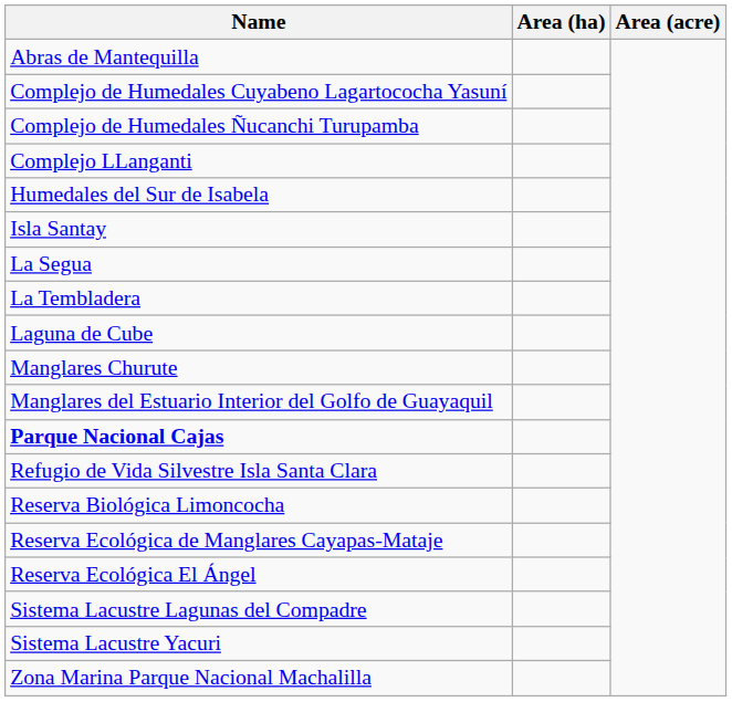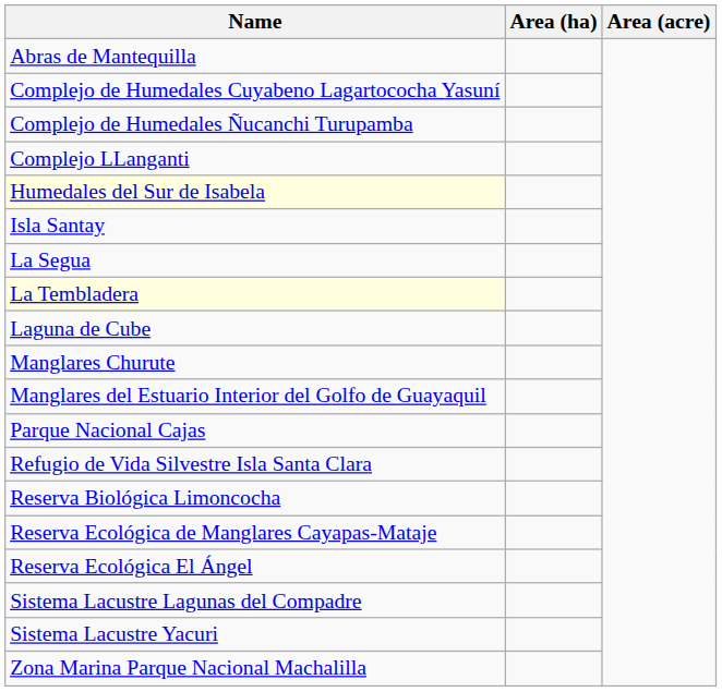Humedales del Sur de Isabela | Name: no background -> lightyellow background
La Tembladera | Name: no background -> lightyellow background
Parque Nacional Cajas | Name: bold -> normal
